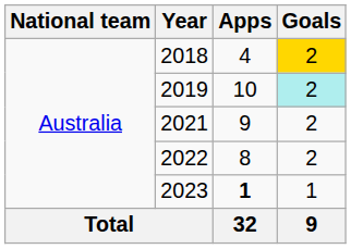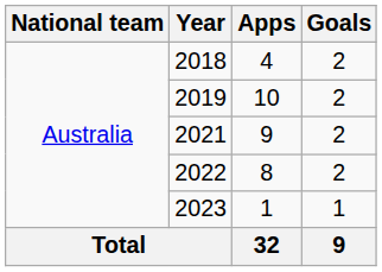2018 | Goals: gold background -> no background
2019 | Goals: paleturquoise background -> no background
2023 | Apps: bold -> normal
